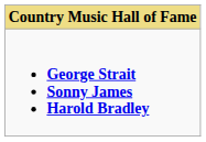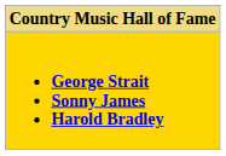row 2 | column 1: no background -> gold background
